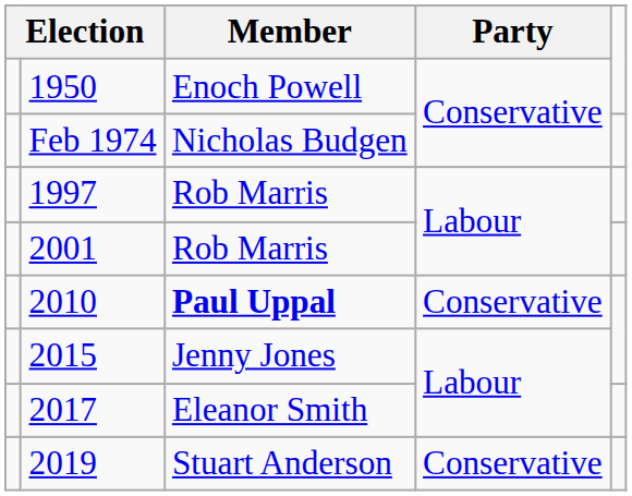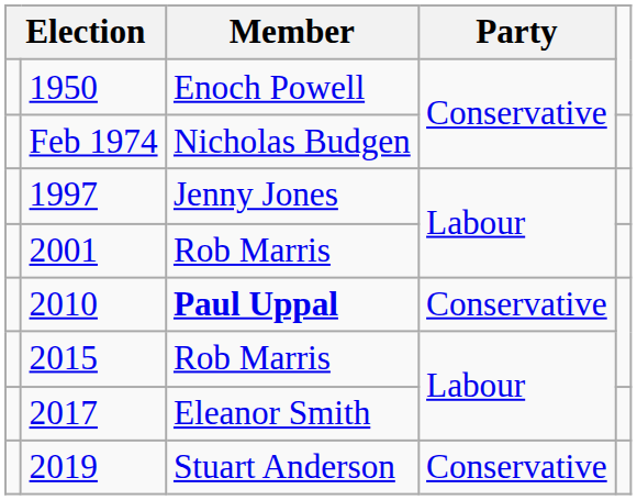1997 | Member: Rob Marris -> Jenny Jones
2015 | Member: Jenny Jones -> Rob Marris
